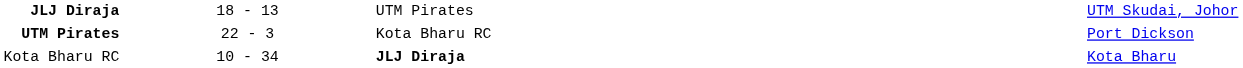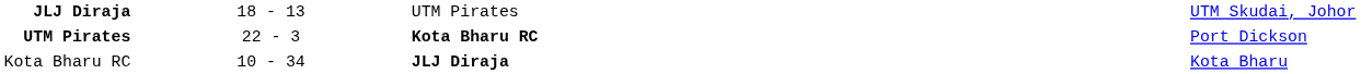row 2 | column 3: normal -> bold
